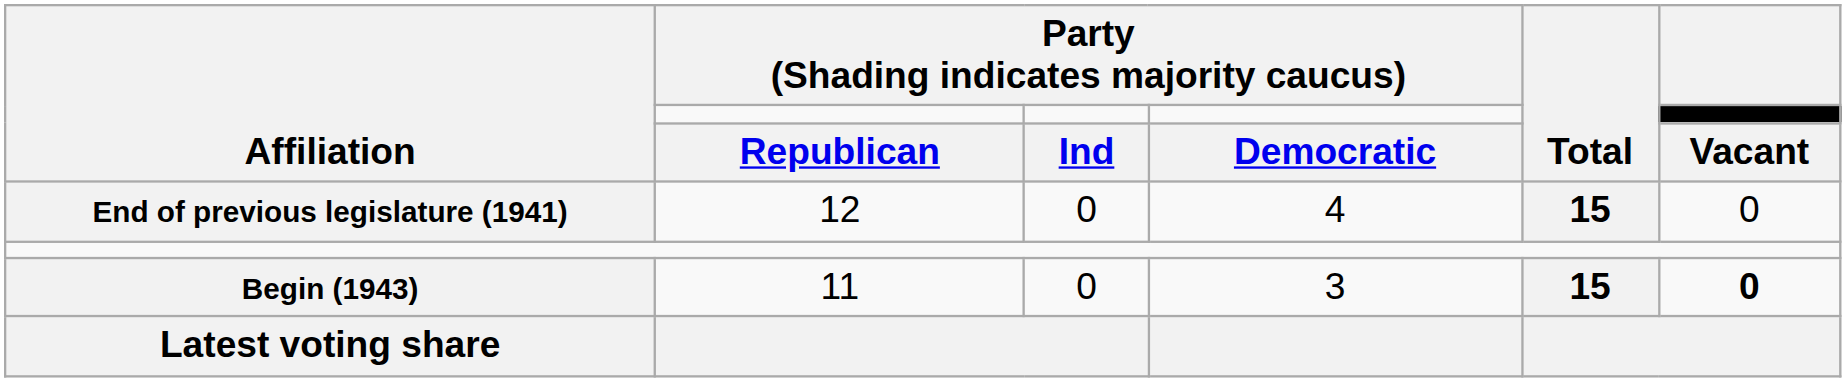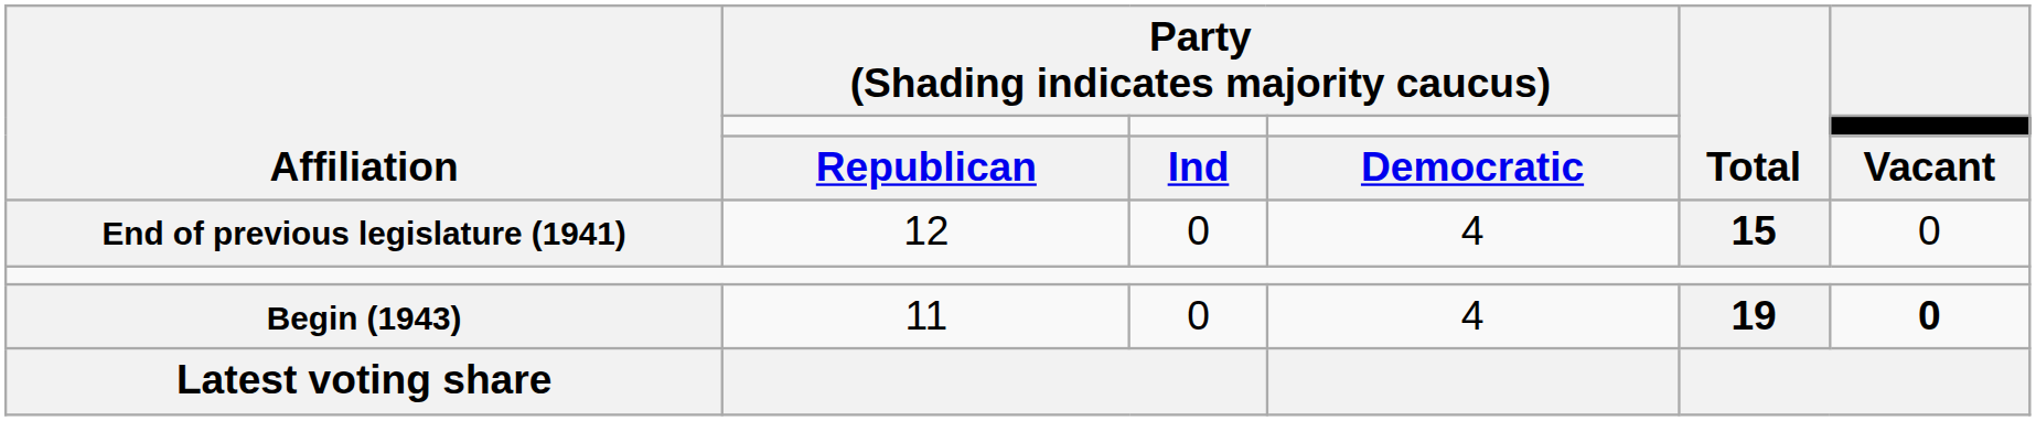Begin (1943) | column 4: 3 -> 4
Begin (1943) | Total: 15 -> 19
